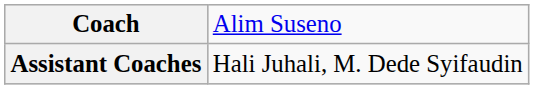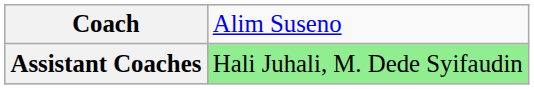Assistant Coaches | column 2: no background -> lightgreen background
